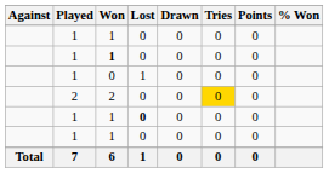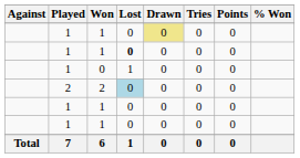row 2 | Drawn: no background -> khaki background
row 3 | Won: bold -> normal
row 3 | Lost: normal -> bold
row 5 | Lost: no background -> lightblue background
row 5 | Tries: gold background -> no background
row 6 | Lost: bold -> normal
